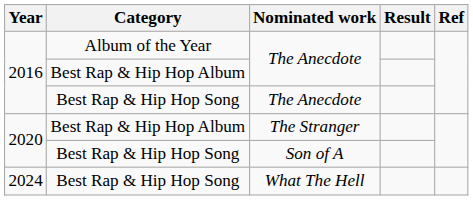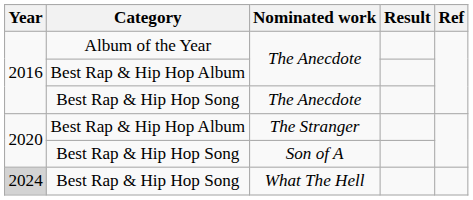What The Hell | Year: no background -> lightgrey background
